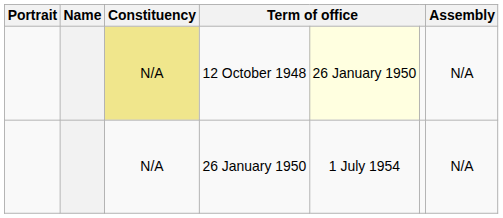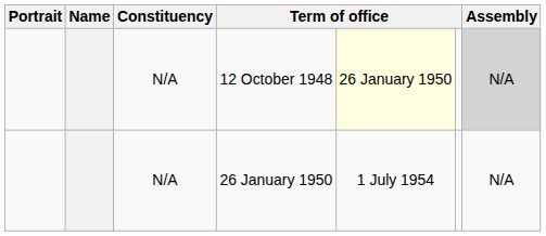12 October 1948 | Constituency: khaki background -> no background
12 October 1948 | Assembly: no background -> lightgrey background
